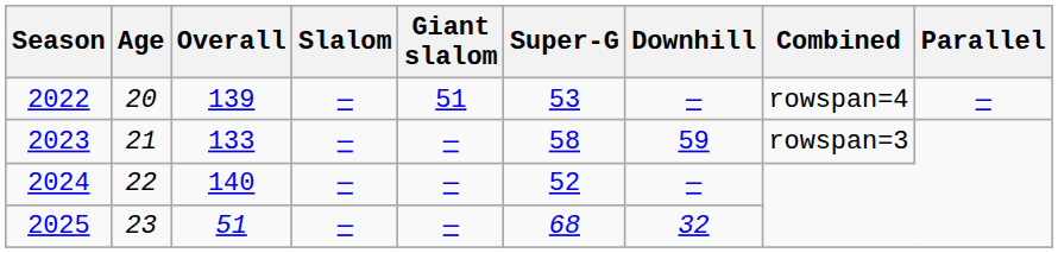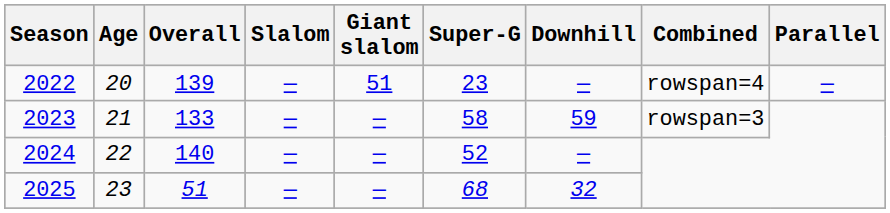2022 | Super-G: 53 -> 23
